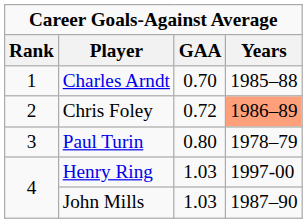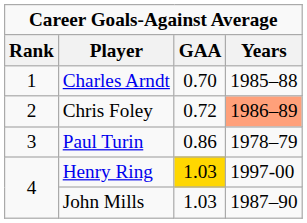Paul Turin | GAA: 0.80 -> 0.86
Henry Ring | GAA: no background -> gold background
